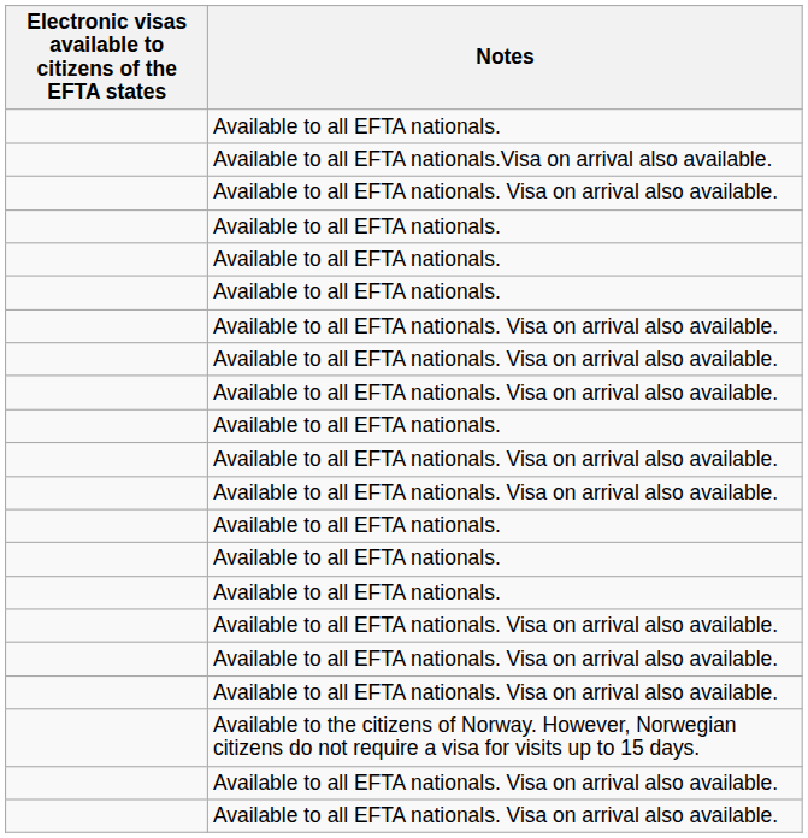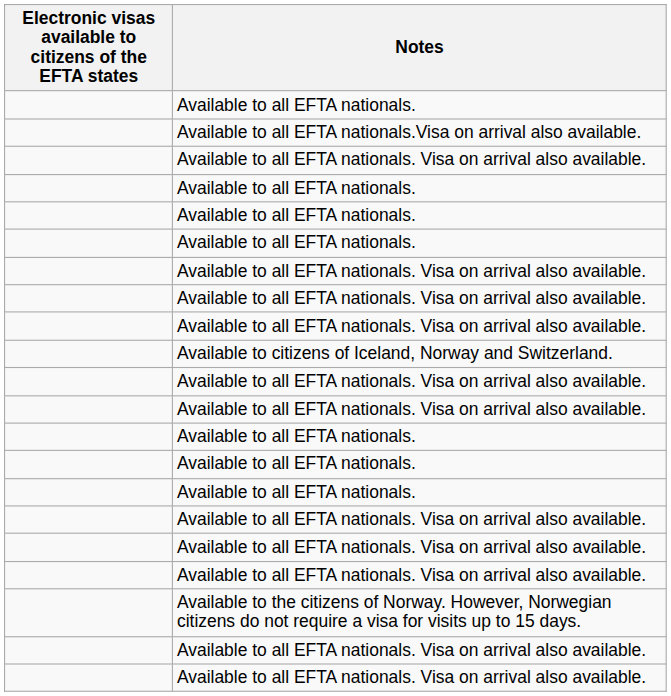row 11 | Notes: Available to all EFTA nationals. -> Available to citizens of Iceland, Norway and Switzerland.
